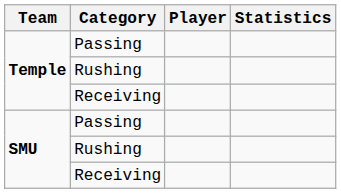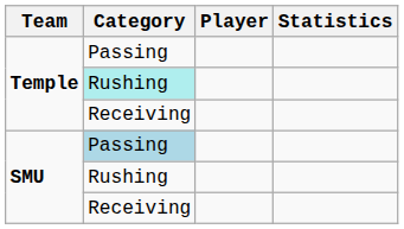Temple / Rushing | Category: no background -> paleturquoise background
SMU / Passing | Category: no background -> lightblue background
